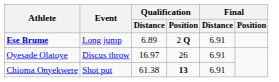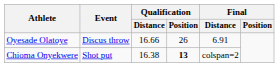- row: Ese Brume | Long jump | 6.89 | 2 Q | 6.91
Oyesade Olatoye | Qualification / Distance: 16.97 -> 16.66
Chioma Onyekwere | Qualification / Distance: 61.38 -> 16.38
Chioma Onyekwere | Final / Distance: 6.91 -> colspan=2
